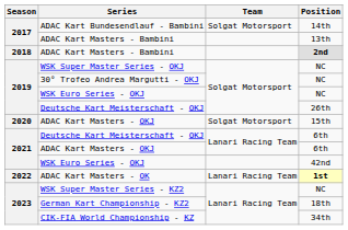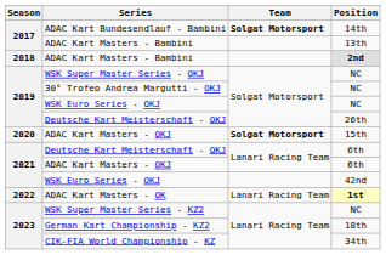ADAC Kart Bundesendlauf - Bambini | Team: normal -> bold
ADAC Kart Masters - OKJ / 15th | Team: normal -> bold
